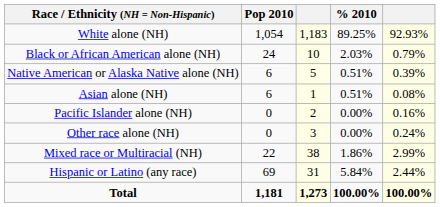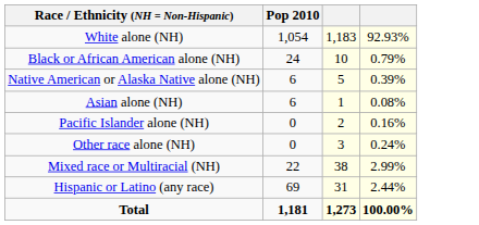- column: % 2010 | 89.25% | 2.03% | 0.51% | 0.51% | 0.00% | 0.00% | 1.86% | 5.84% | 100.00%
